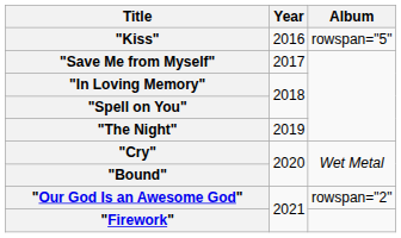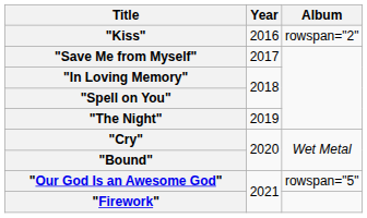"Kiss" | Album: rowspan="5" -> rowspan="2"
"Our God Is an Awesome God" | Album: rowspan="2" -> rowspan="5"
